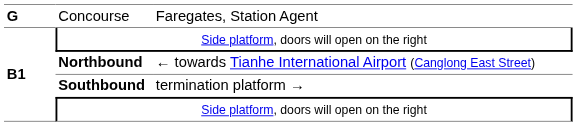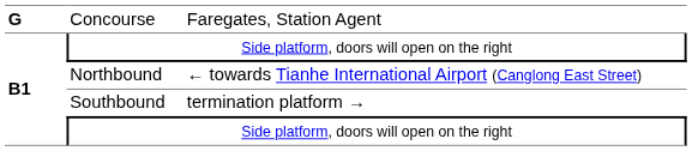Northbound | column 2: bold -> normal
Southbound | column 2: bold -> normal
